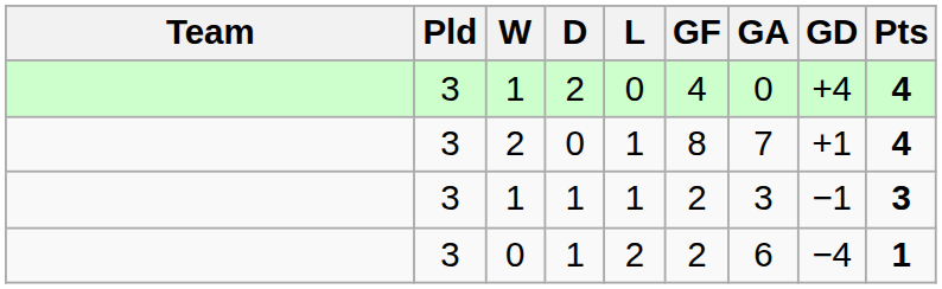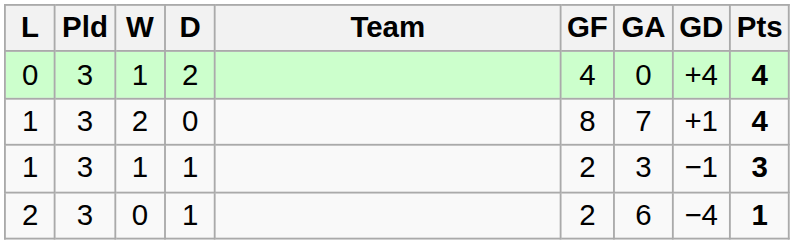columns swapped: Team <-> L
